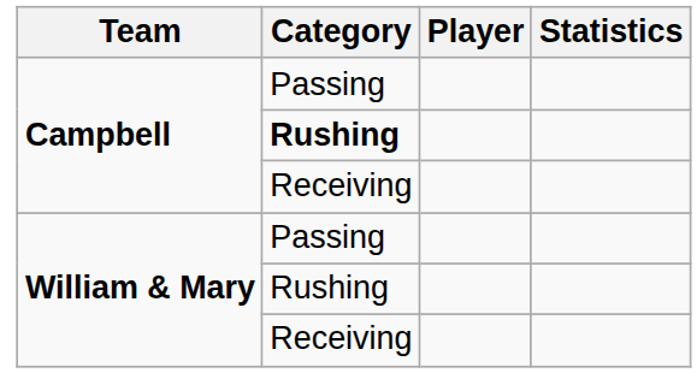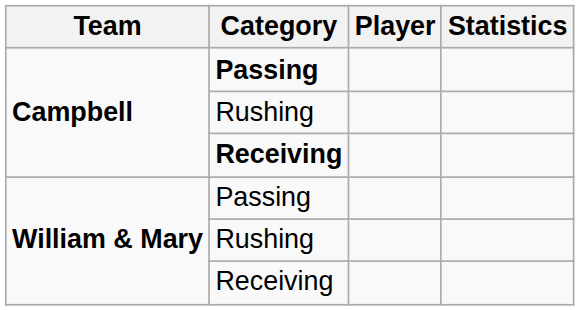Campbell / Passing | Category: normal -> bold
Campbell / Rushing | Category: bold -> normal
Campbell / Receiving | Category: normal -> bold
